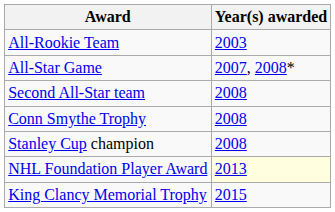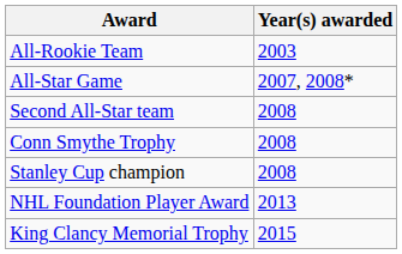NHL Foundation Player Award | Year(s) awarded: lightyellow background -> no background
